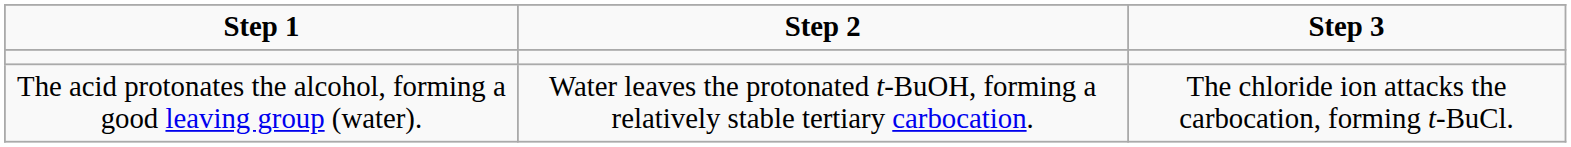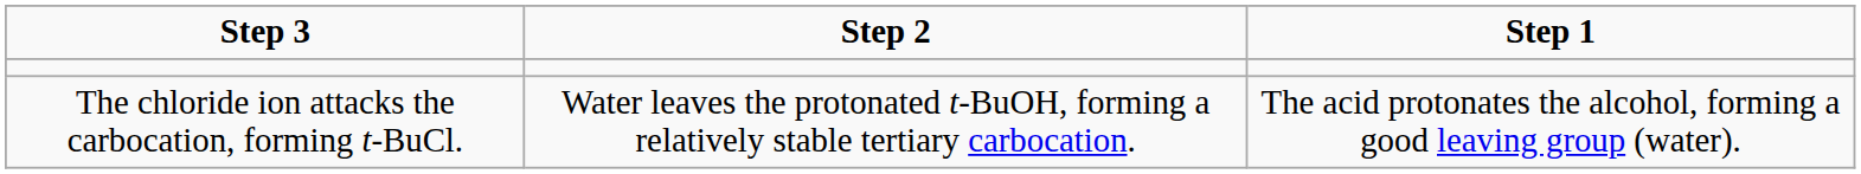columns swapped: Step 1 <-> Step 3
